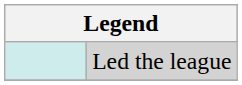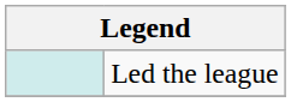Led the league | column 2: lightgrey background -> no background
